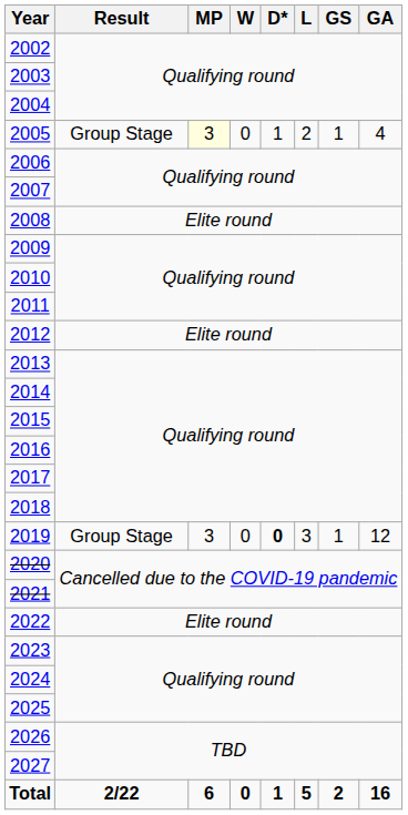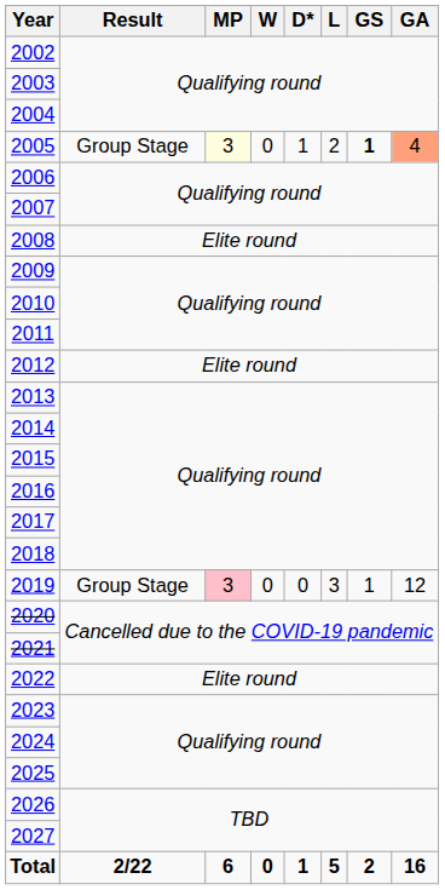2005 | GS: normal -> bold
2005 | GA: no background -> lightsalmon background
2019 | MP: no background -> pink background
2019 | D*: bold -> normal
